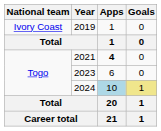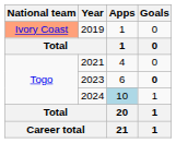2019 | National team: no background -> lightsalmon background
2021 | Apps: bold -> normal
2023 | Goals: normal -> bold
2024 | Goals: khaki background -> no background
